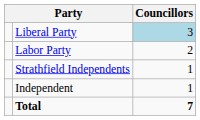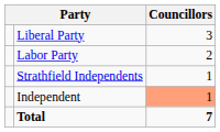Liberal Party | Councillors: lightblue background -> no background
Independent | Councillors: no background -> lightsalmon background
